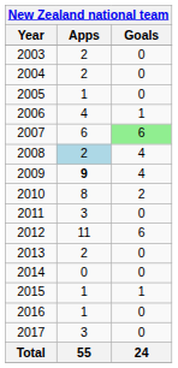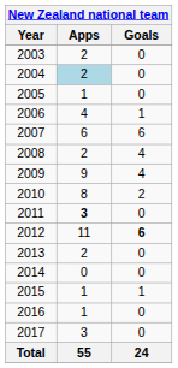2004 | Apps: no background -> lightblue background
2007 | Goals: lightgreen background -> no background
2008 | Apps: lightblue background -> no background
2009 | Apps: bold -> normal
2011 | Apps: normal -> bold
2012 | Goals: normal -> bold
